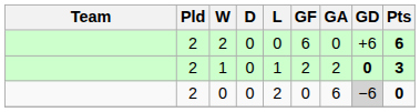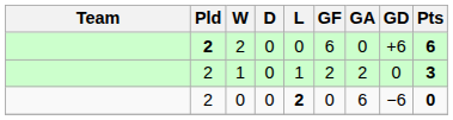row 2 | Pld: normal -> bold
row 3 | GD: bold -> normal
row 4 | L: normal -> bold
row 4 | GD: lightgrey background -> no background
